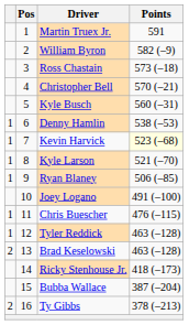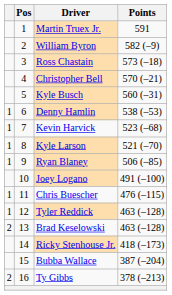Kevin Harvick | Points: lightyellow background -> no background
